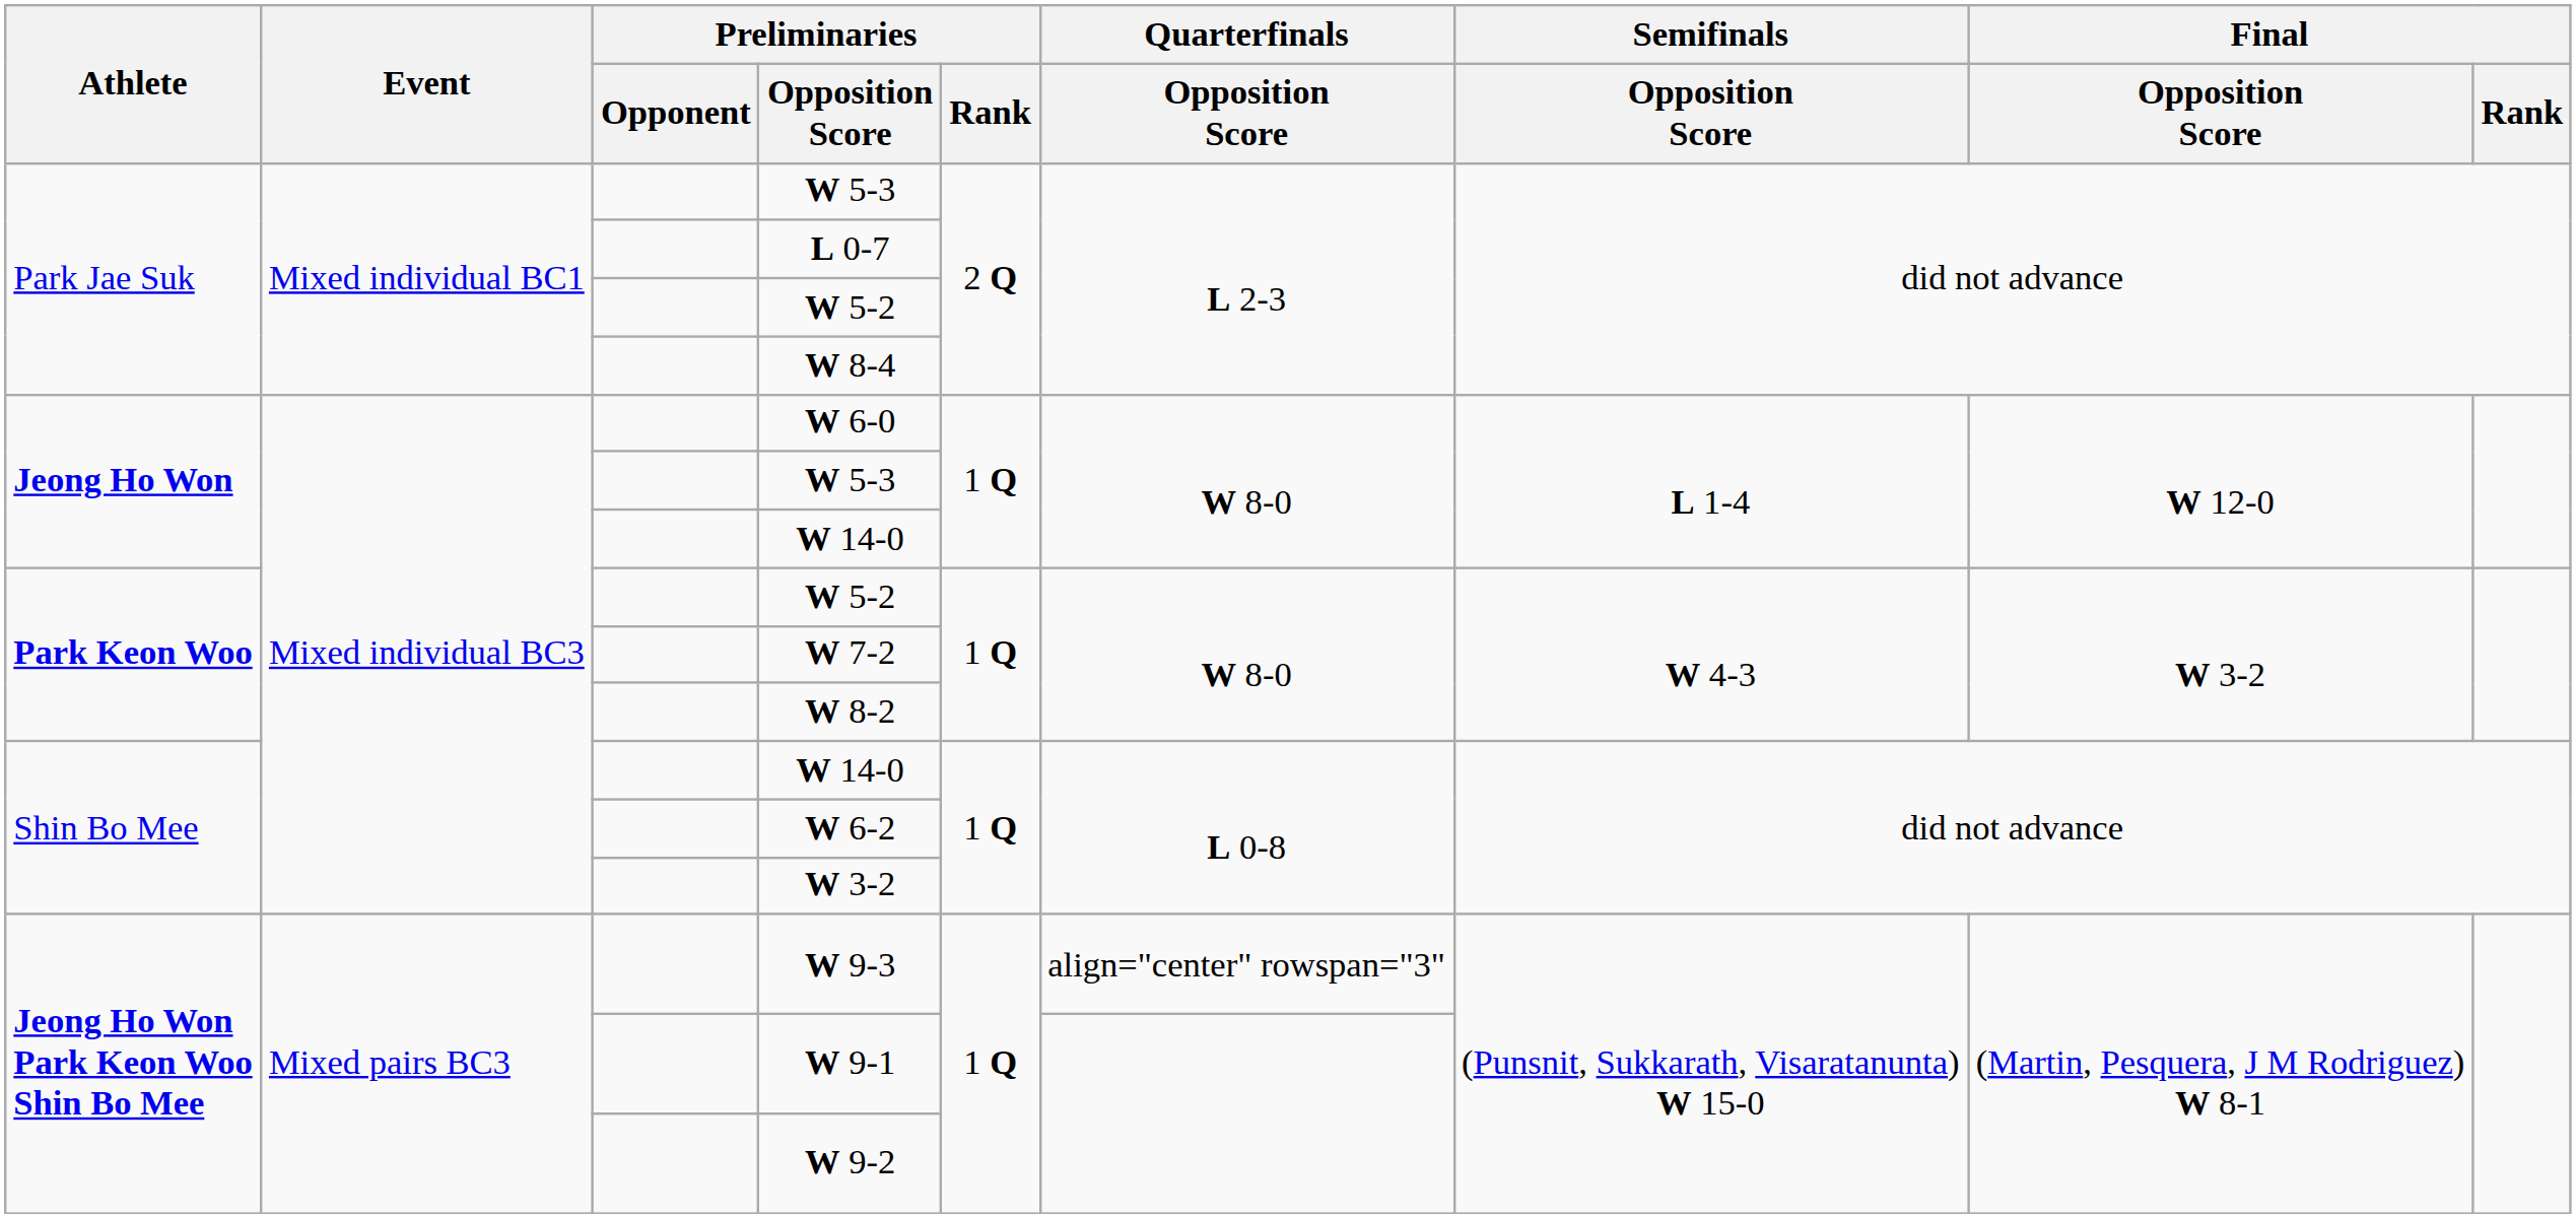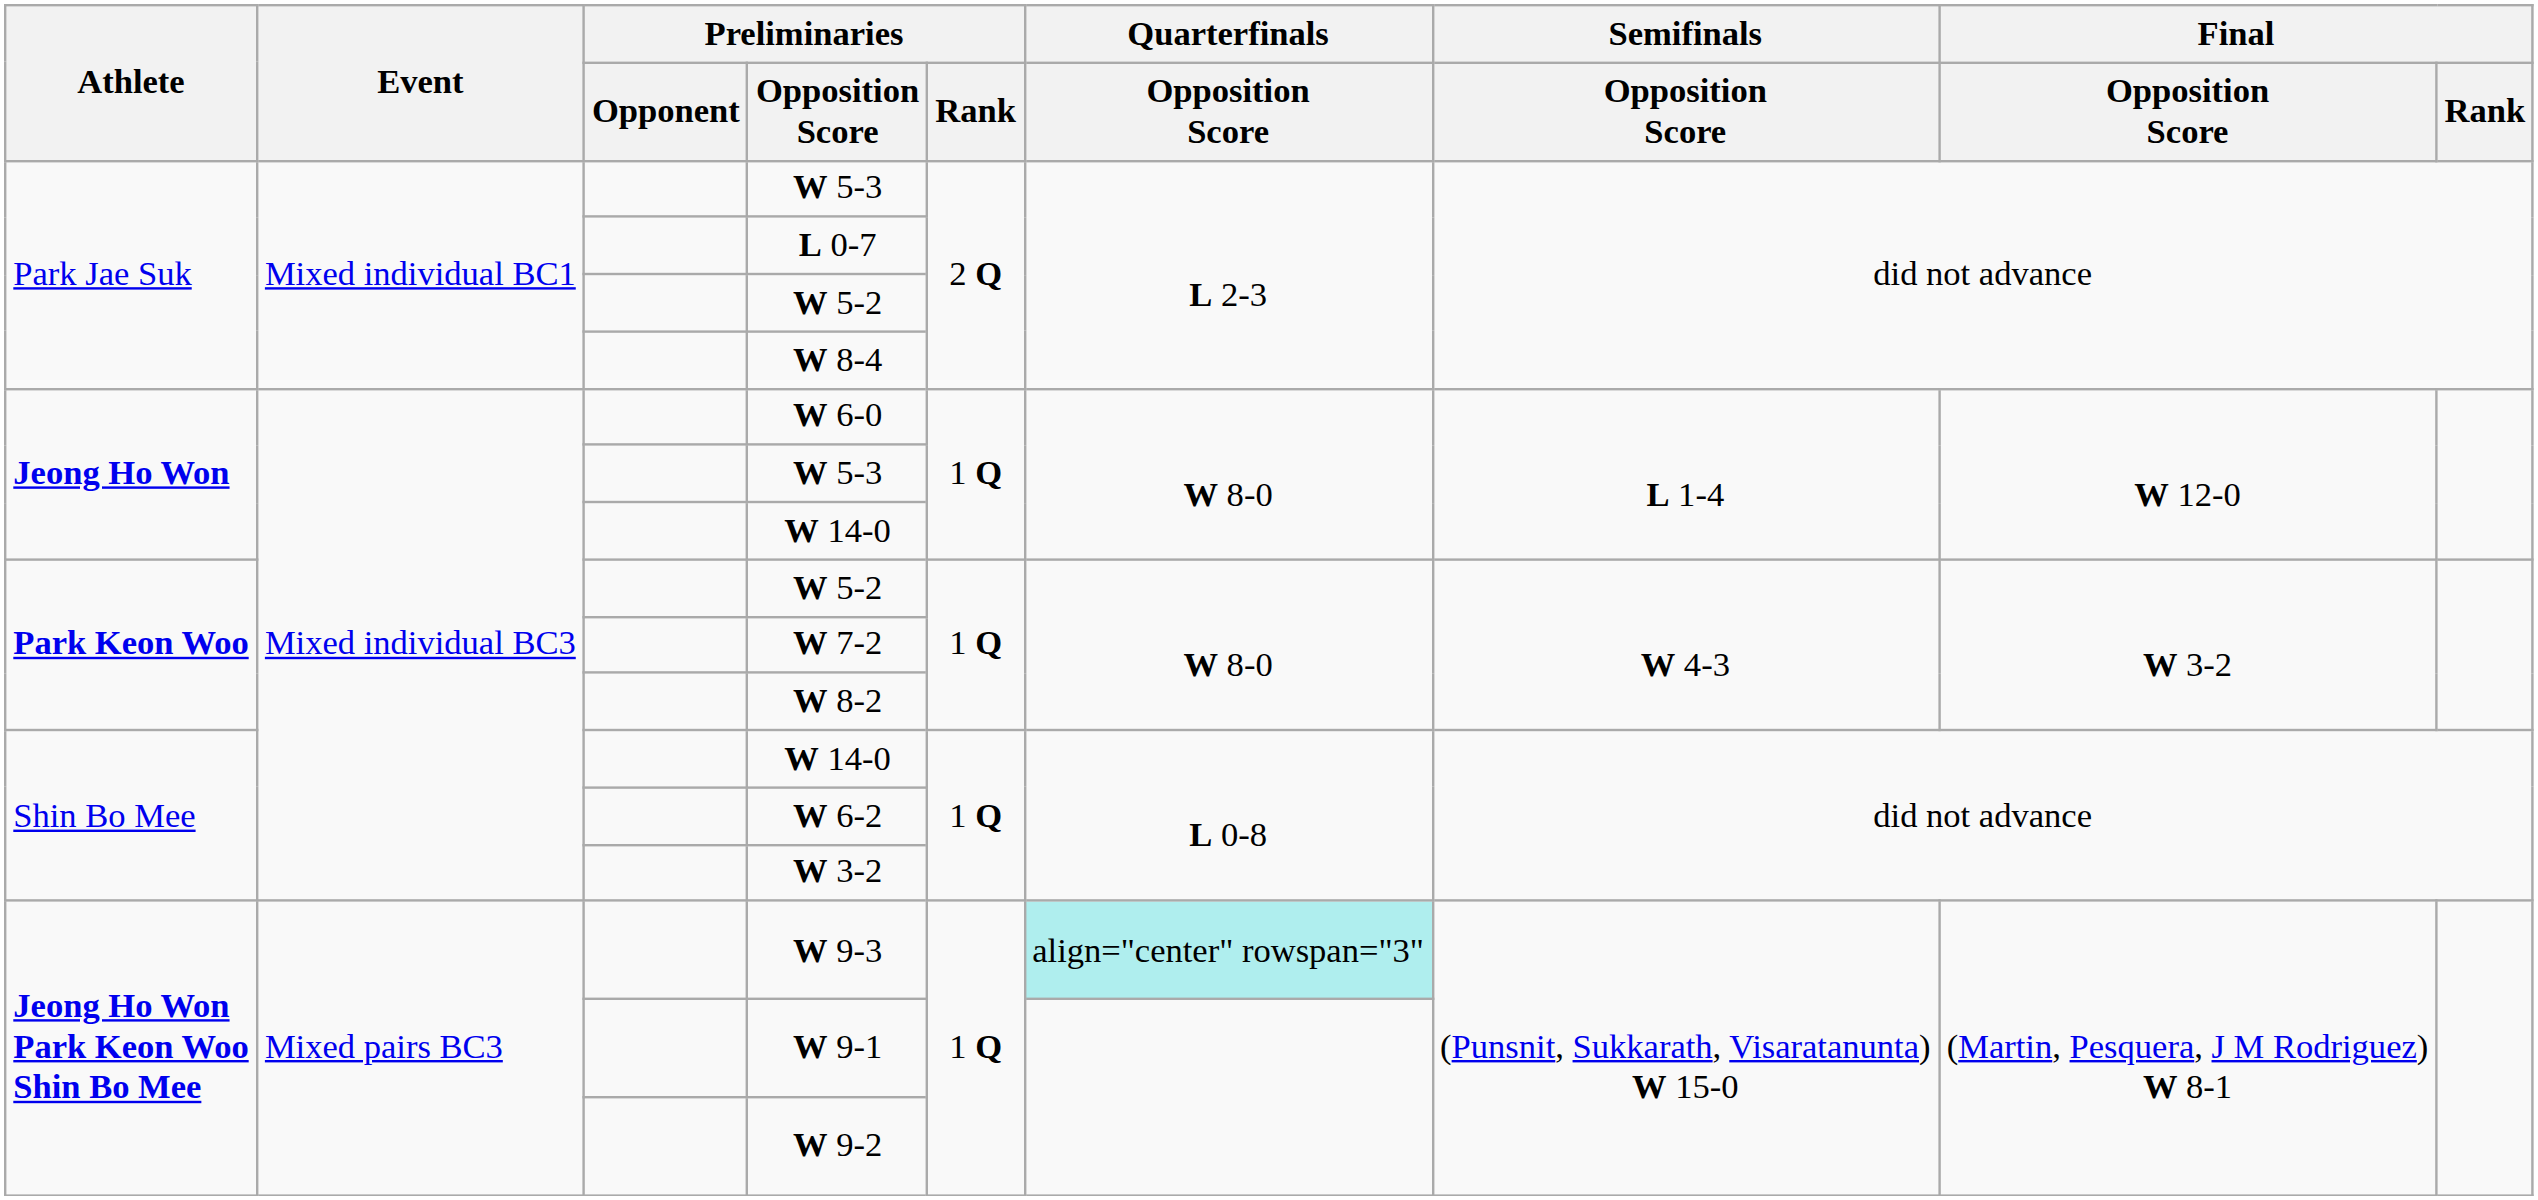W 9-3 | Quarterfinals / Opposition Score: no background -> paleturquoise background
